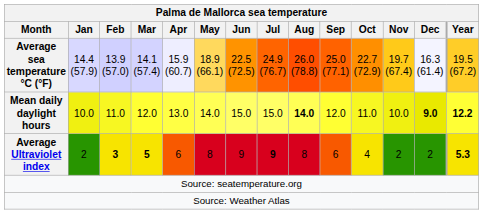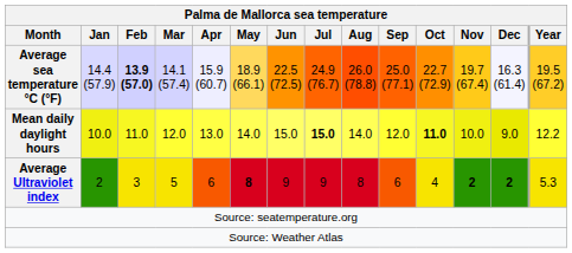row 3 | Feb: normal -> bold
row 4 | Jul: normal -> bold
row 4 | Aug: bold -> normal
row 4 | Oct: normal -> bold
row 4 | Dec: bold -> normal
row 4 | Year: bold -> normal
row 5 | Feb: bold -> normal
row 5 | Mar: bold -> normal
row 5 | May: normal -> bold
row 5 | Jul: bold -> normal
row 5 | Nov: normal -> bold
row 5 | Dec: normal -> bold
row 5 | Year: bold -> normal
